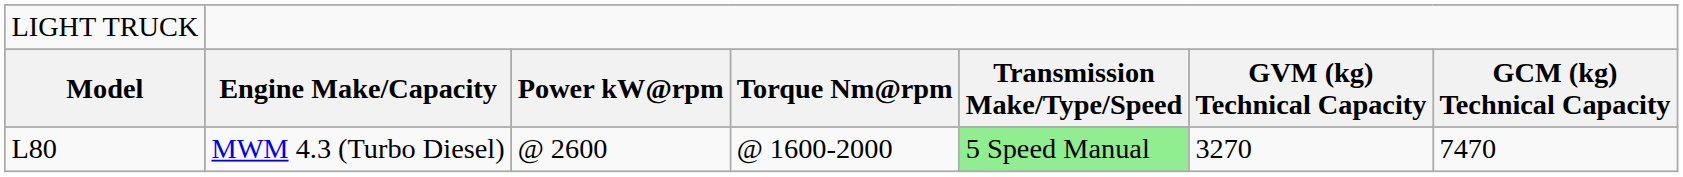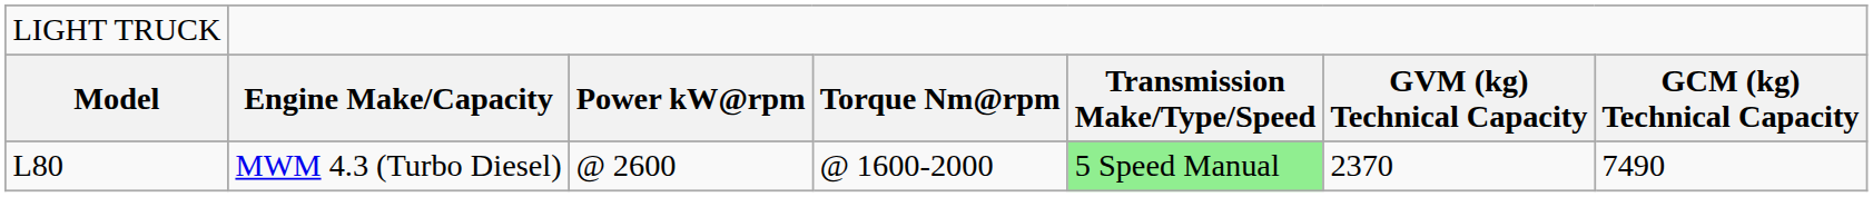MWM 4.3 (Turbo Diesel) | column 6: 3270 -> 2370
MWM 4.3 (Turbo Diesel) | column 7: 7470 -> 7490
